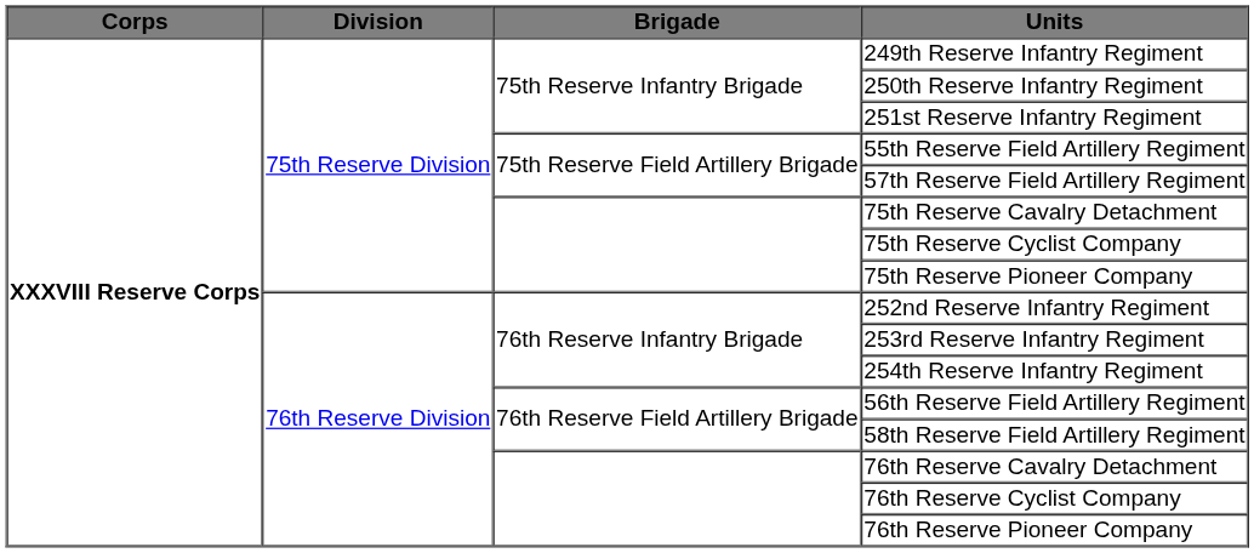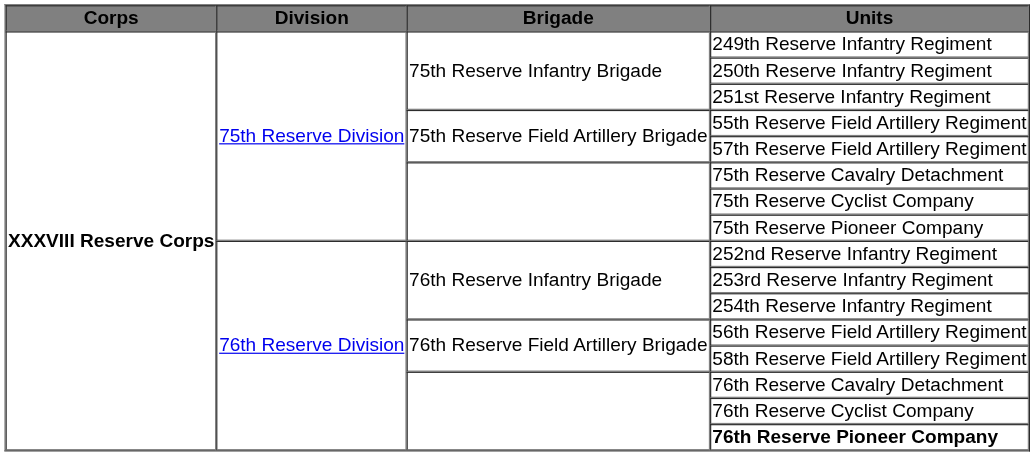76th Reserve Pioneer Company | Units: normal -> bold
